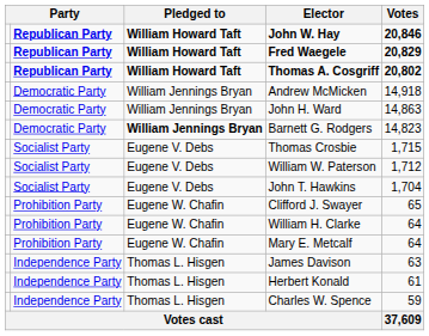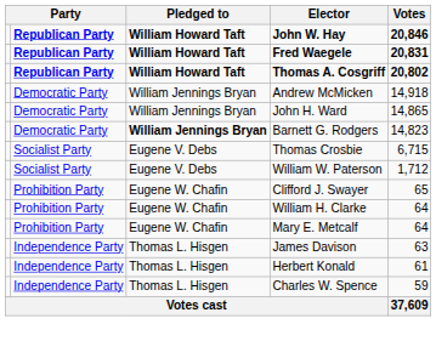Fred Waegele | Votes: 20,829 -> 20,831
John H. Ward | Votes: 14,863 -> 14,865
Thomas Crosbie | Votes: 1,715 -> 6,715
- row: Socialist Party | Eugene V. Debs | John T. Hawkins | 1,704
